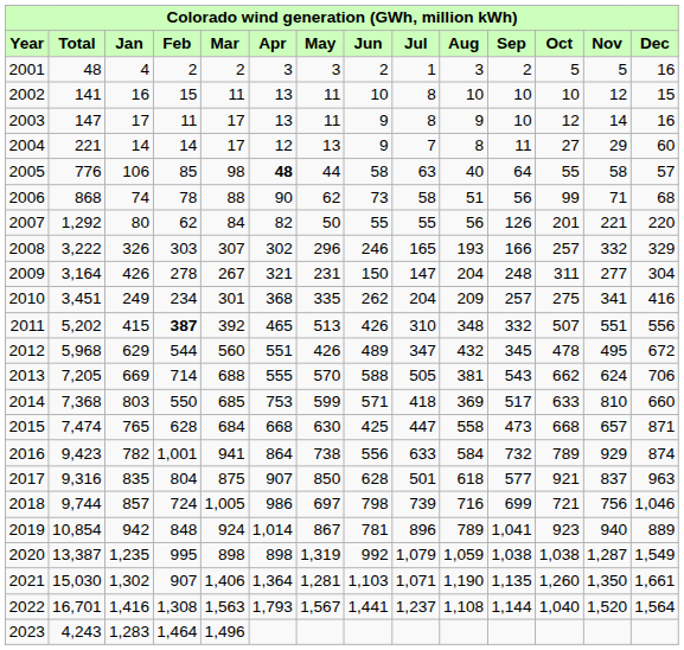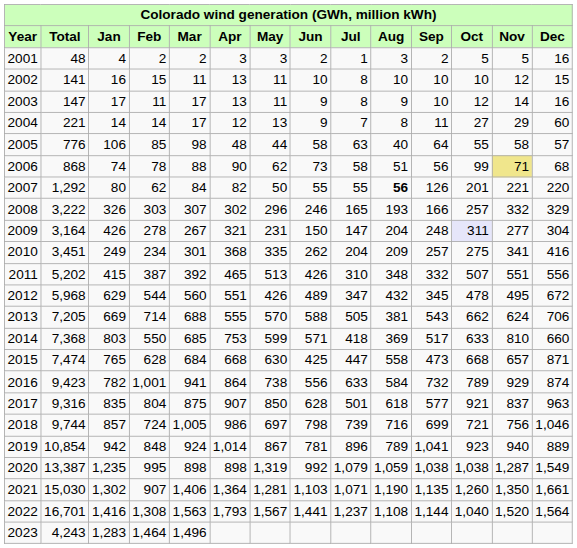2005 | Apr: bold -> normal
2006 | Nov: no background -> khaki background
2007 | Aug: normal -> bold
2009 | Oct: no background -> lavender background
2011 | Feb: bold -> normal
